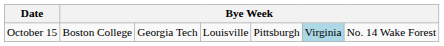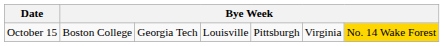October 15 | column 6: lightblue background -> no background
October 15 | column 7: no background -> gold background
